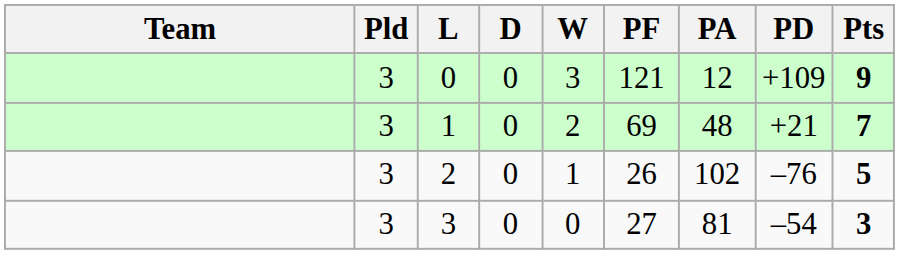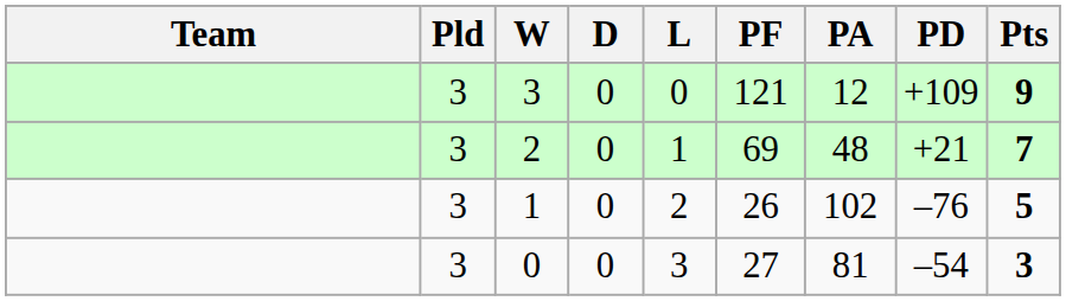columns swapped: W <-> L
